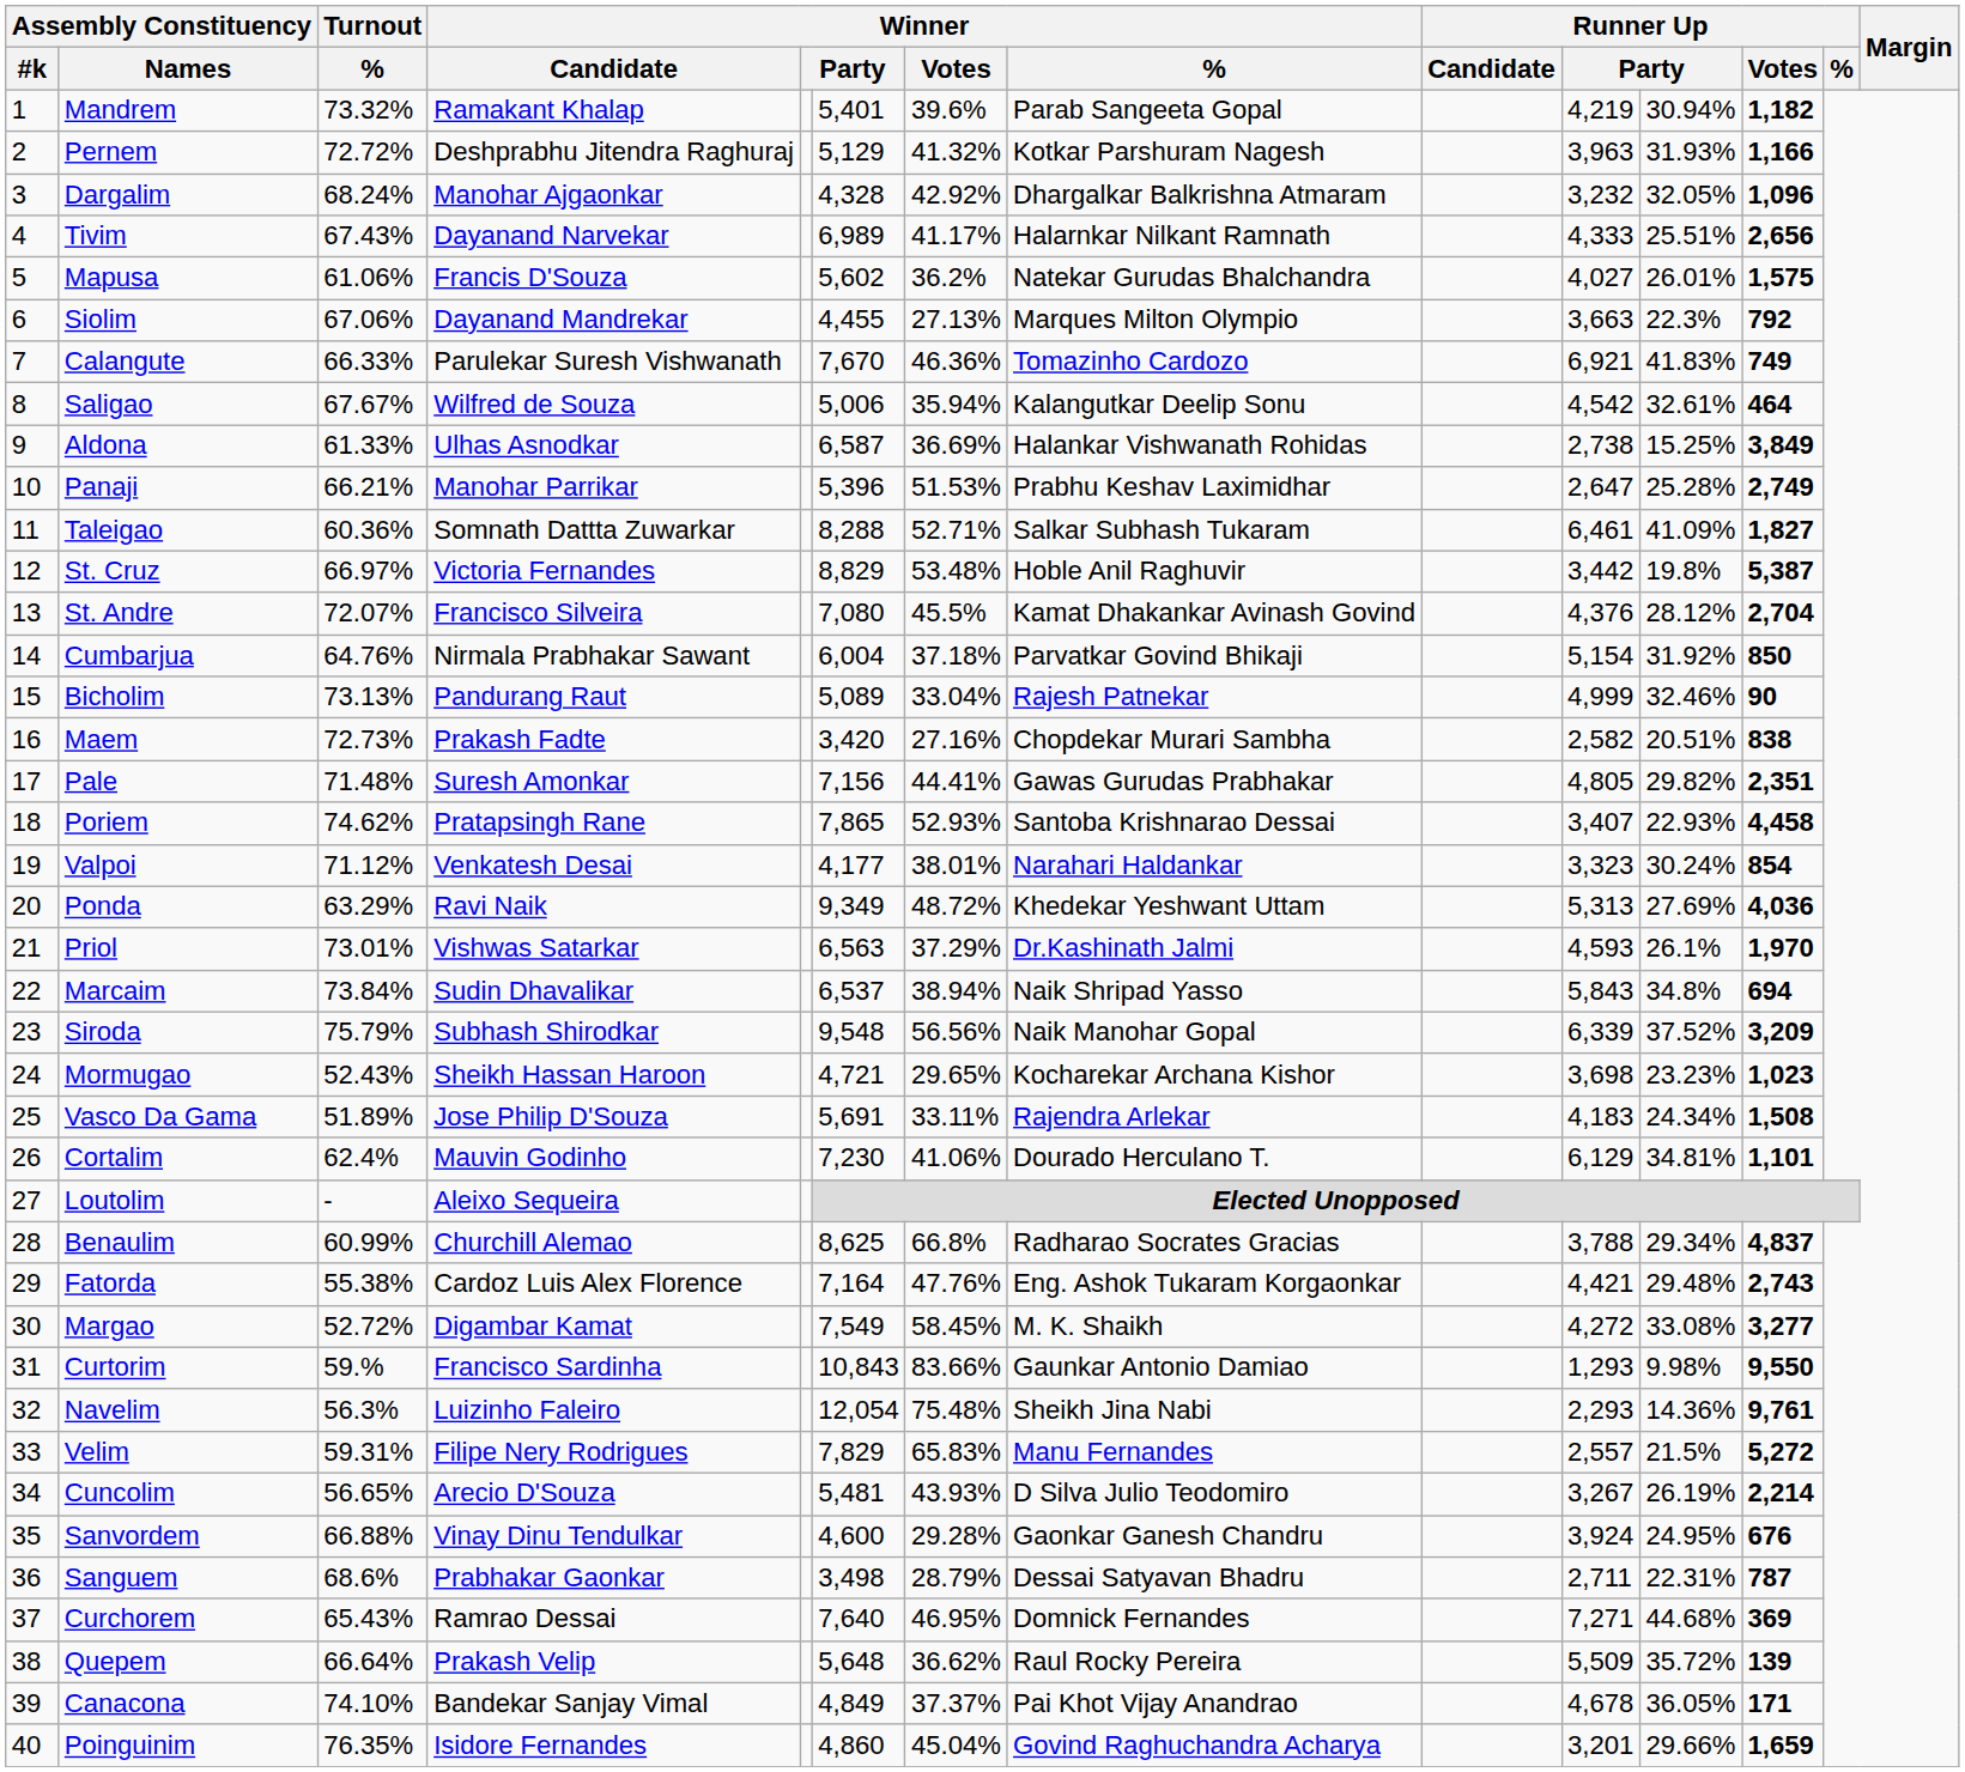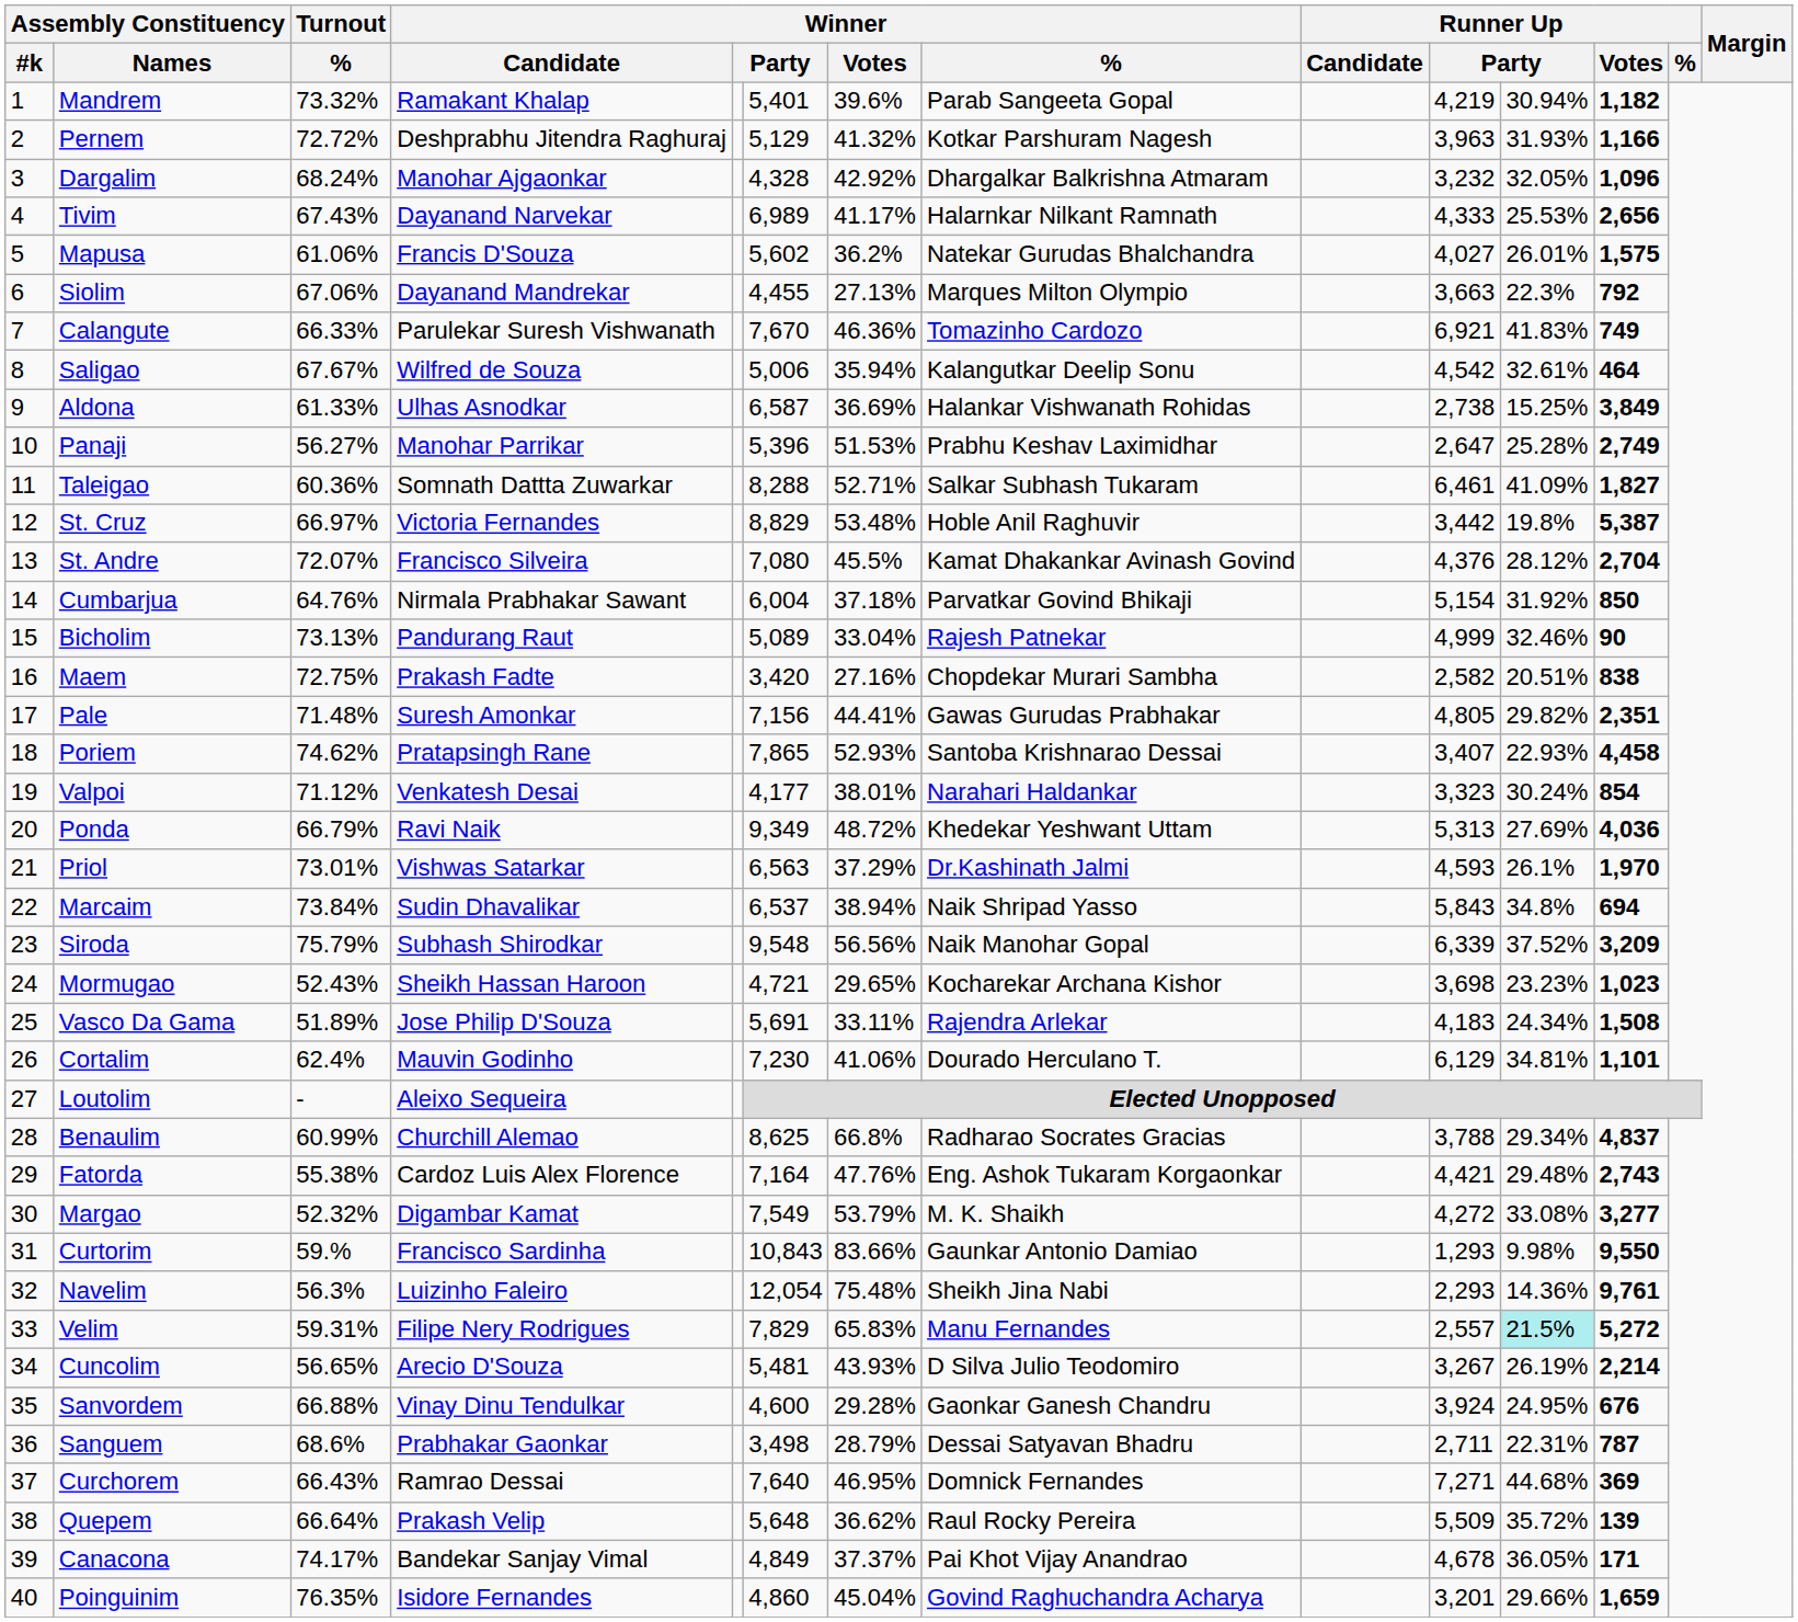Tivim | column 11: 25.51% -> 25.53%
Panaji | Turnout / %: 66.21% -> 56.27%
Maem | Turnout / %: 72.73% -> 72.75%
Ponda | Turnout / %: 63.29% -> 66.79%
Margao | Turnout / %: 52.72% -> 52.32%
Margao | Winner / Votes: 58.45% -> 53.79%
Velim | column 11: no background -> paleturquoise background
Curchorem | Turnout / %: 65.43% -> 66.43%
Canacona | Turnout / %: 74.10% -> 74.17%
